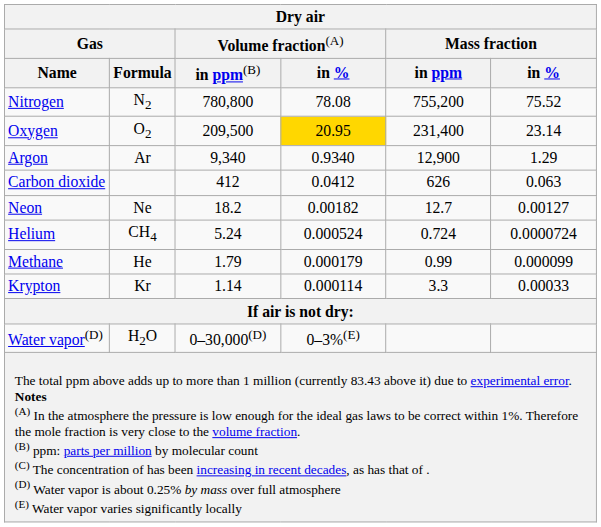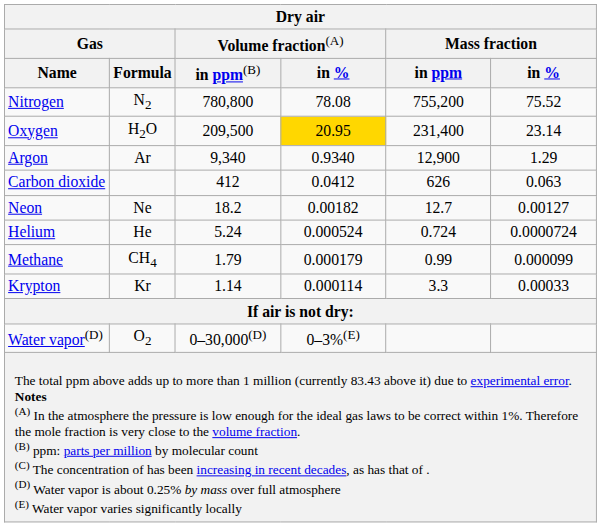Oxygen | Gas / Formula: O2 -> H2O
Helium | Gas / Formula: CH4 -> He
Methane | Gas / Formula: He -> CH4
Water vapor(D) | Gas / Formula: H2O -> O2
